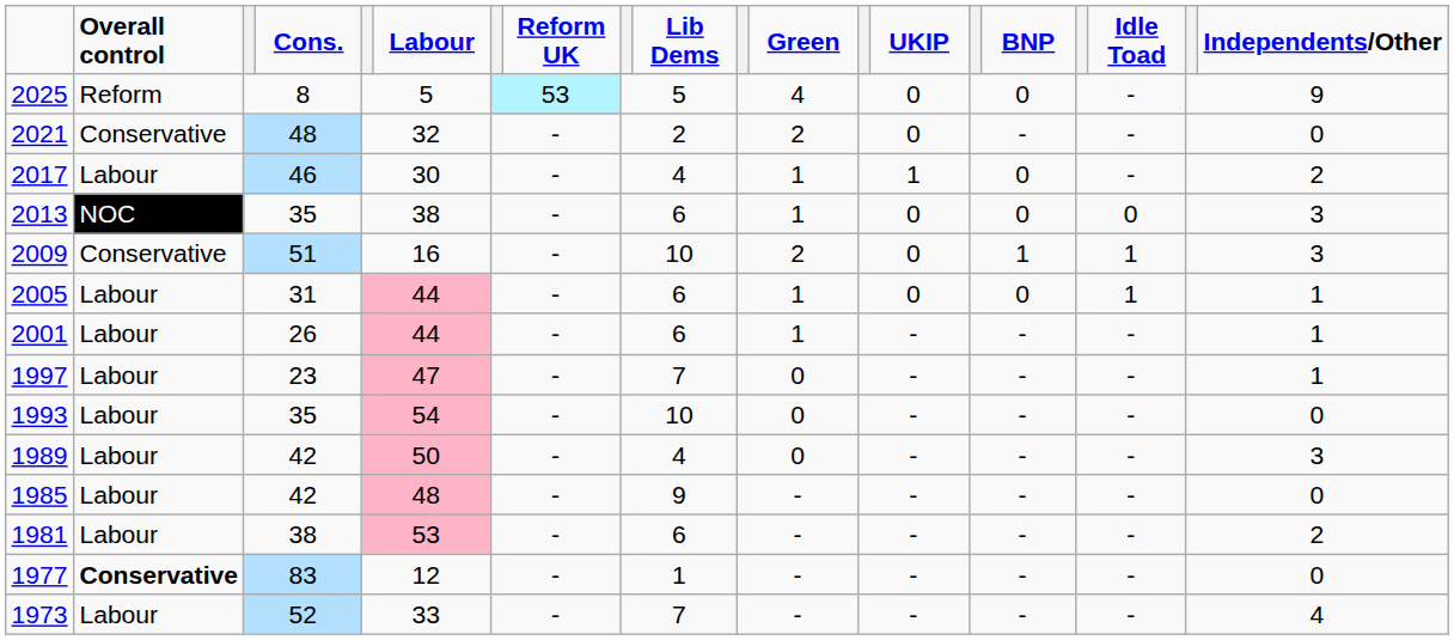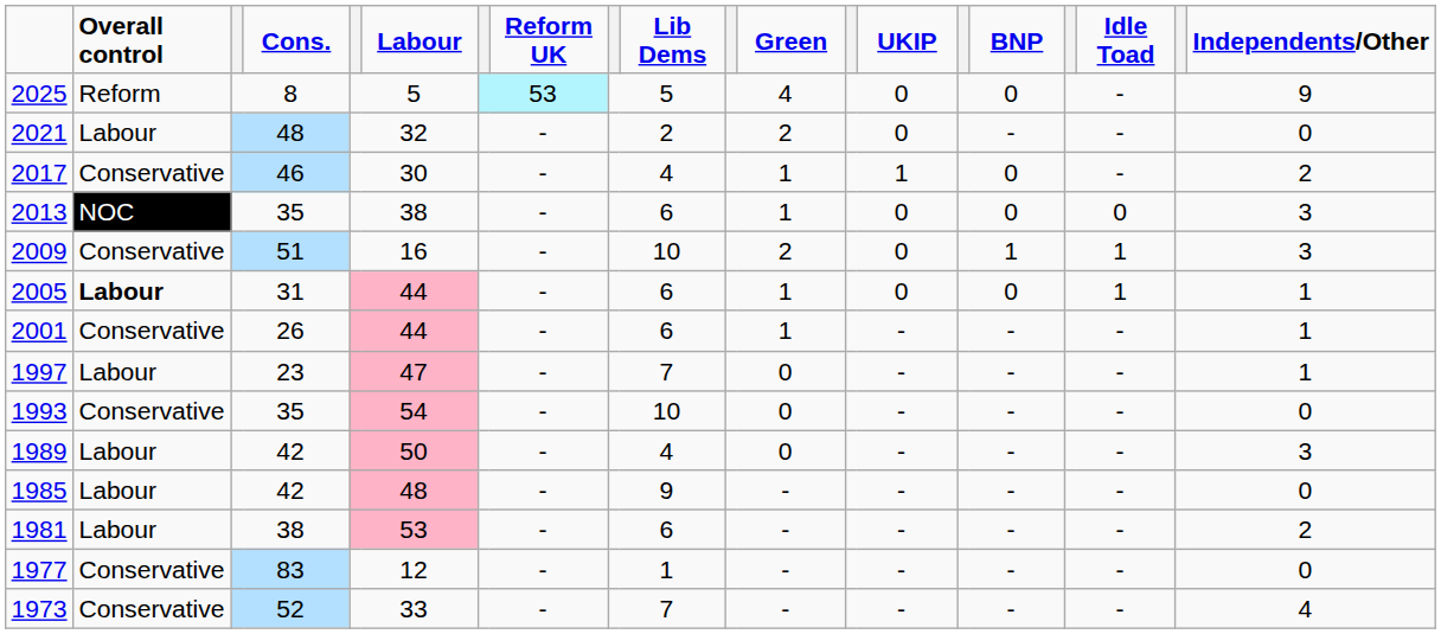2021 | Overall control: Conservative -> Labour
2017 | Overall control: Labour -> Conservative
2005 | Overall control: normal -> bold
2001 | Overall control: Labour -> Conservative
1993 | Overall control: Labour -> Conservative
1977 | Overall control: bold -> normal
1973 | Overall control: Labour -> Conservative
